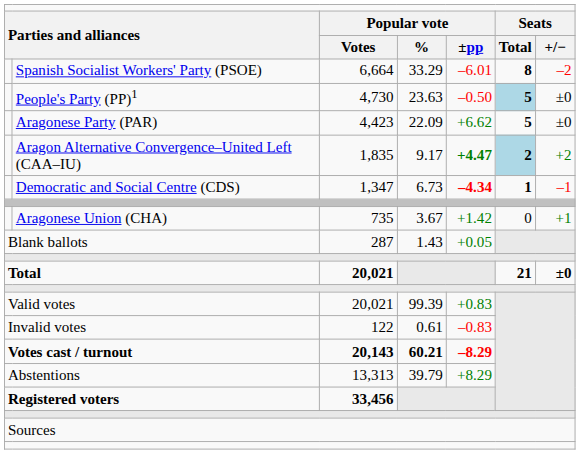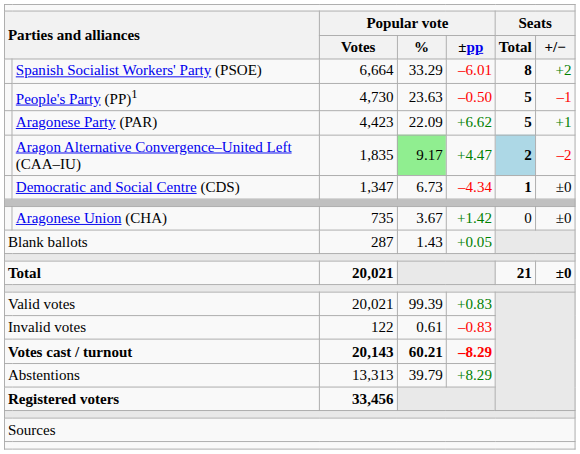Spanish Socialist Workers' Party (PSOE) | column 7: –2 -> +2
People's Party (PP)1 | column 6: lightblue background -> no background
People's Party (PP)1 | column 7: ±0 -> –1
Aragonese Party (PAR) | column 7: ±0 -> +1
Aragon Alternative Convergence–United Left (CAA–IU) | column 4: no background -> lightgreen background
Aragon Alternative Convergence–United Left (CAA–IU) | column 5: bold -> normal
Aragon Alternative Convergence–United Left (CAA–IU) | column 7: +2 -> –2
Democratic and Social Centre (CDS) | column 5: bold -> normal
Democratic and Social Centre (CDS) | column 7: –1 -> ±0
Aragonese Union (CHA) | column 7: +1 -> ±0
